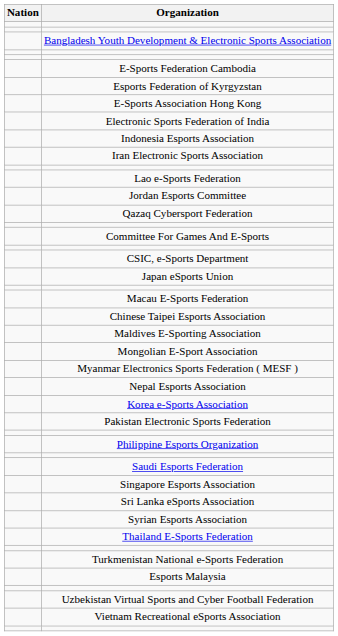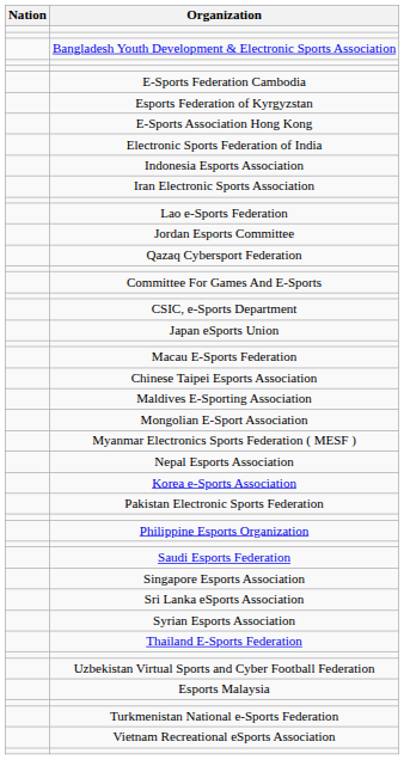row 40 | Organization: Turkmenistan National e-Sports Federation -> Uzbekistan Virtual Sports and Cyber Football Federation
row 43 | Organization: Uzbekistan Virtual Sports and Cyber Football Federation -> Turkmenistan National e-Sports Federation
